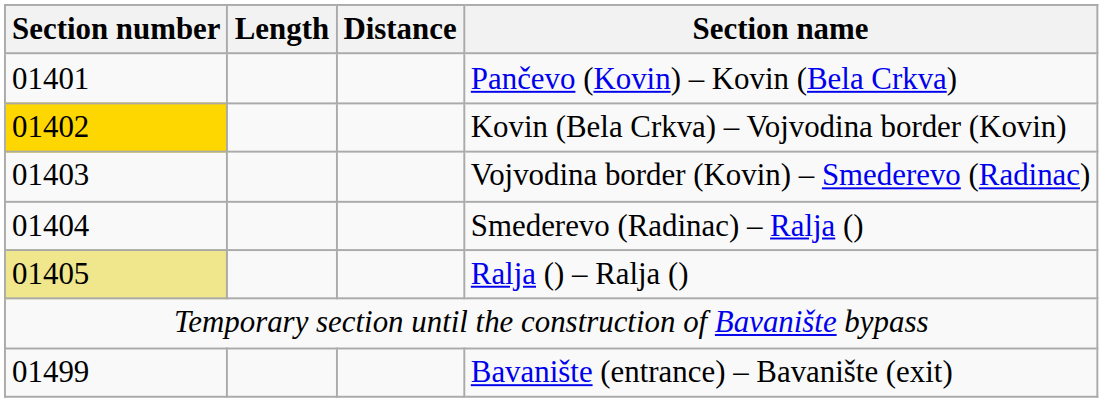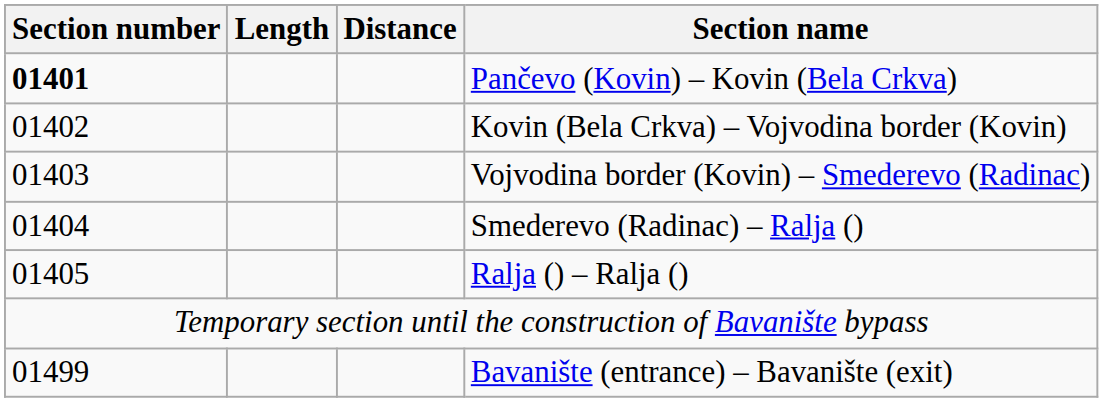Pančevo (Kovin) – Kovin (Bela Crkva) | Section number: normal -> bold
Kovin (Bela Crkva) – Vojvodina border (Kovin) | Section number: gold background -> no background
Ralja () – Ralja () | Section number: khaki background -> no background
